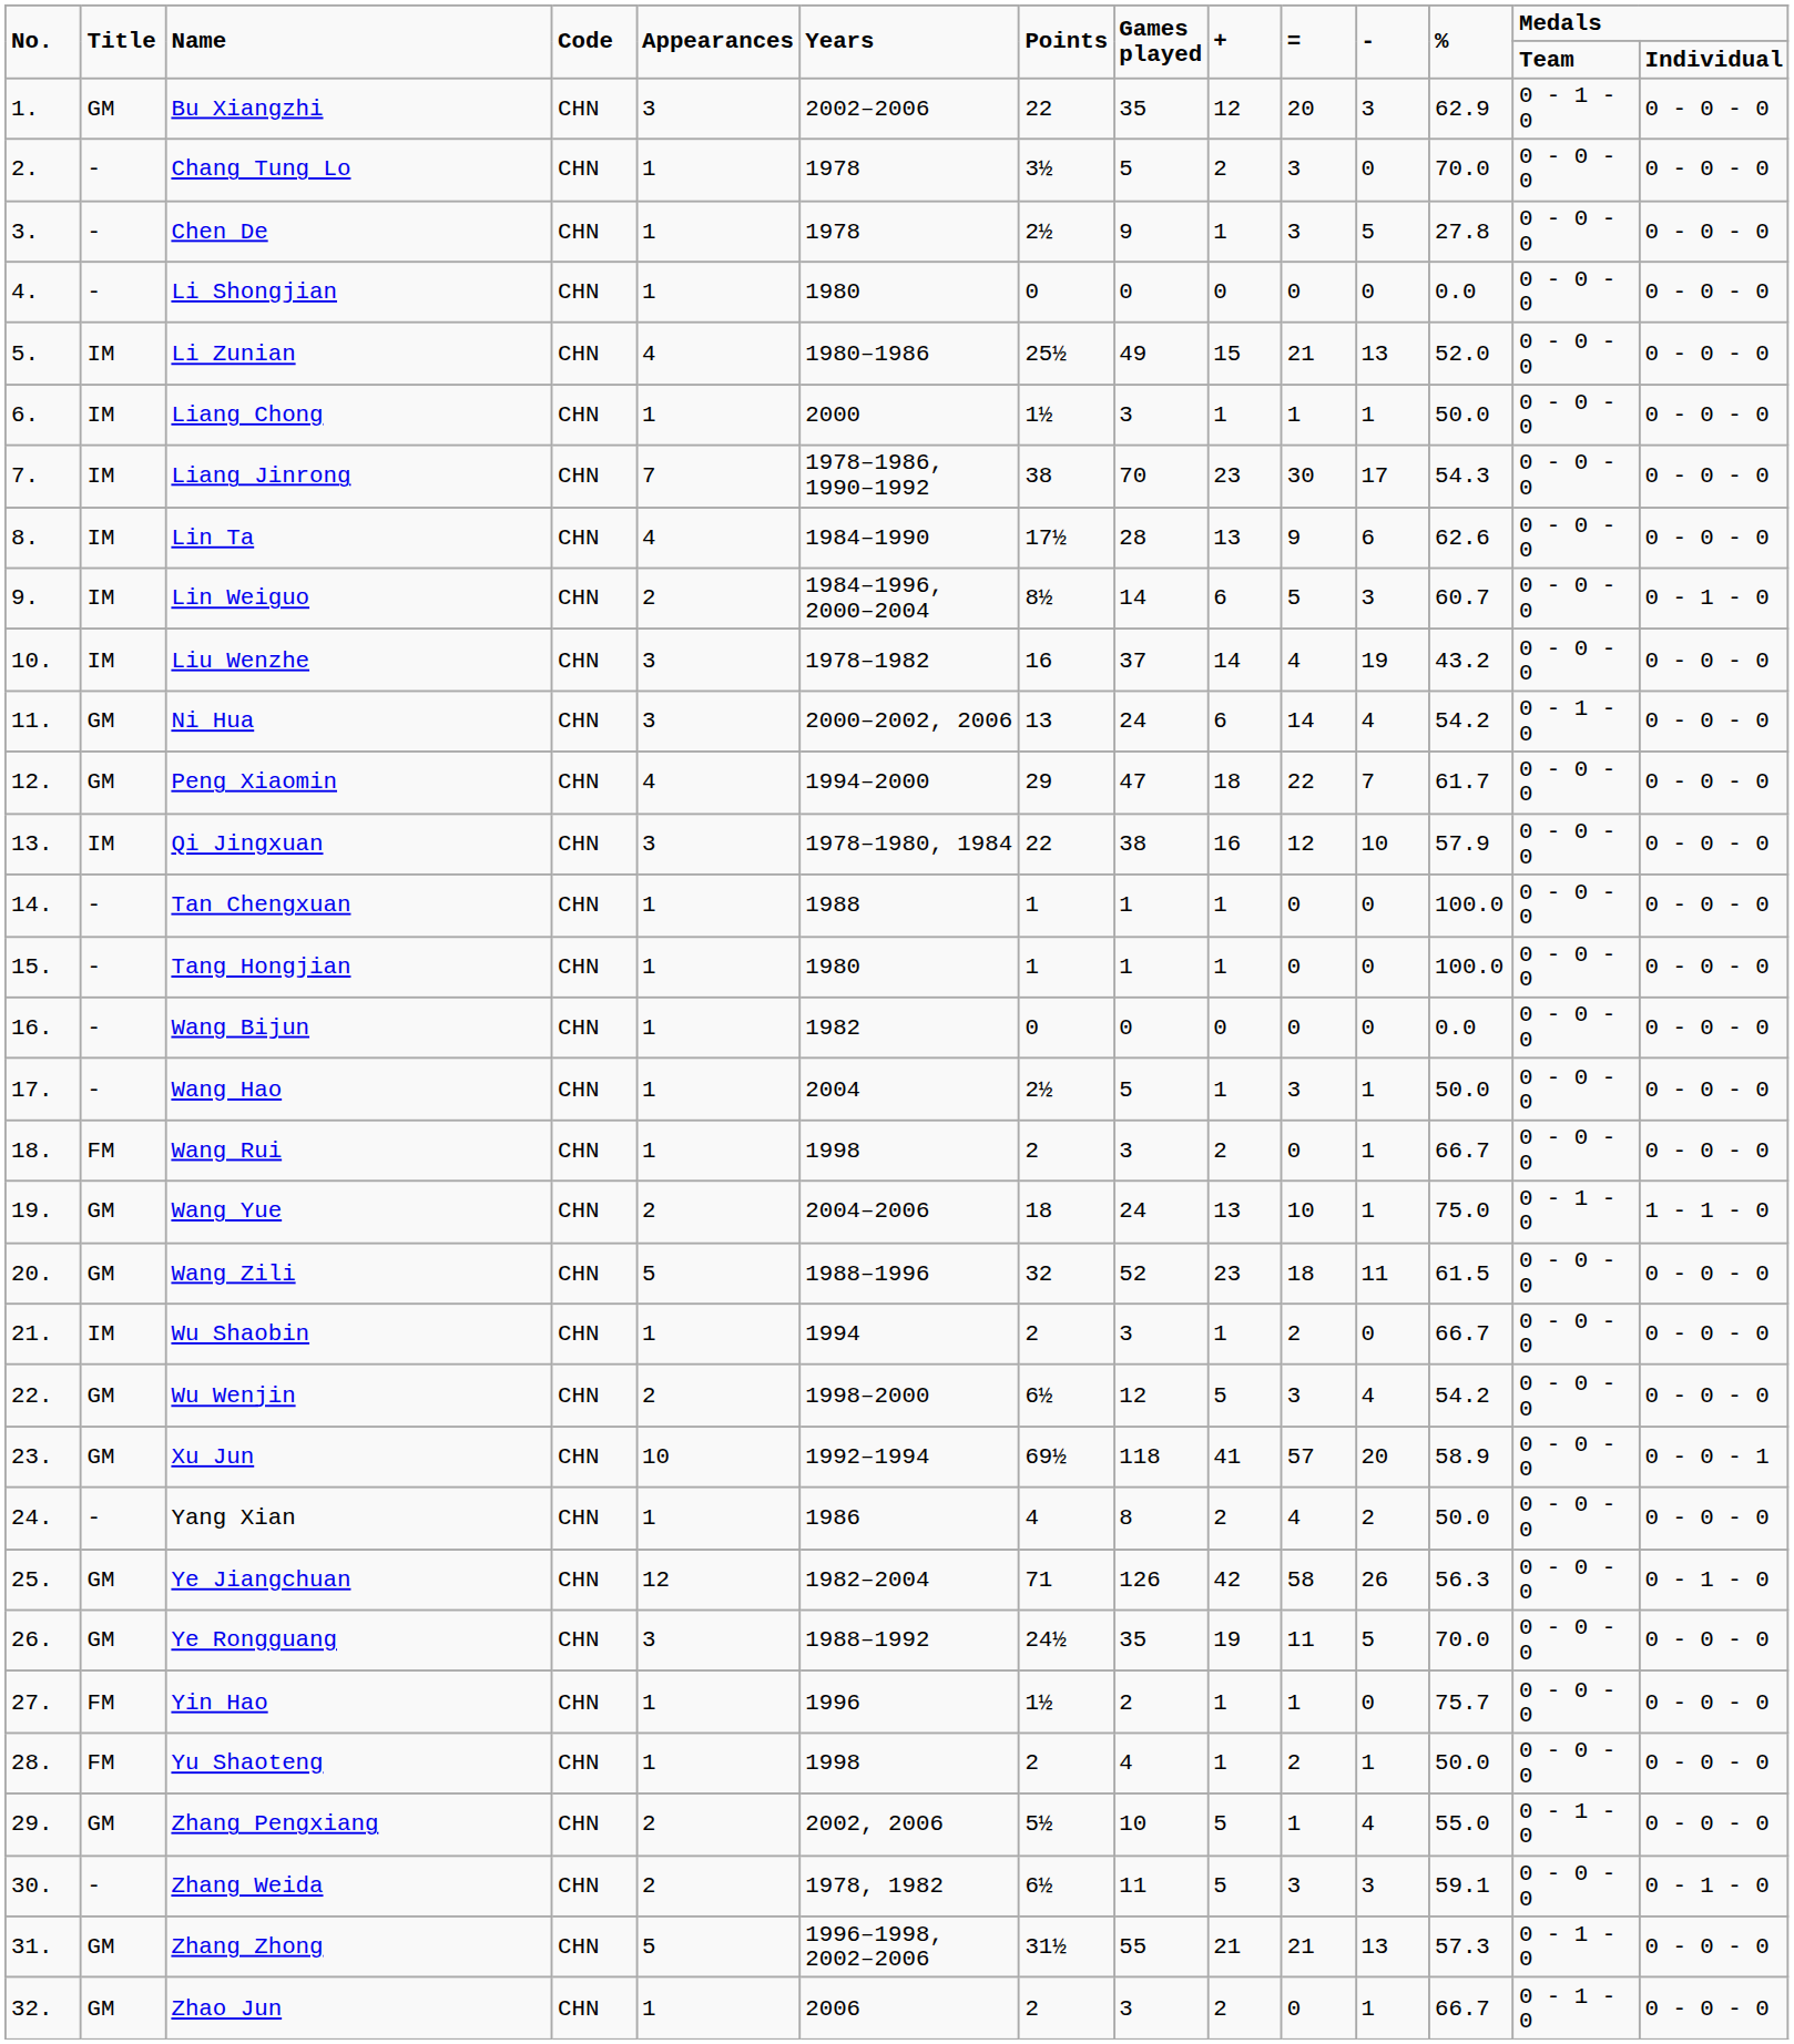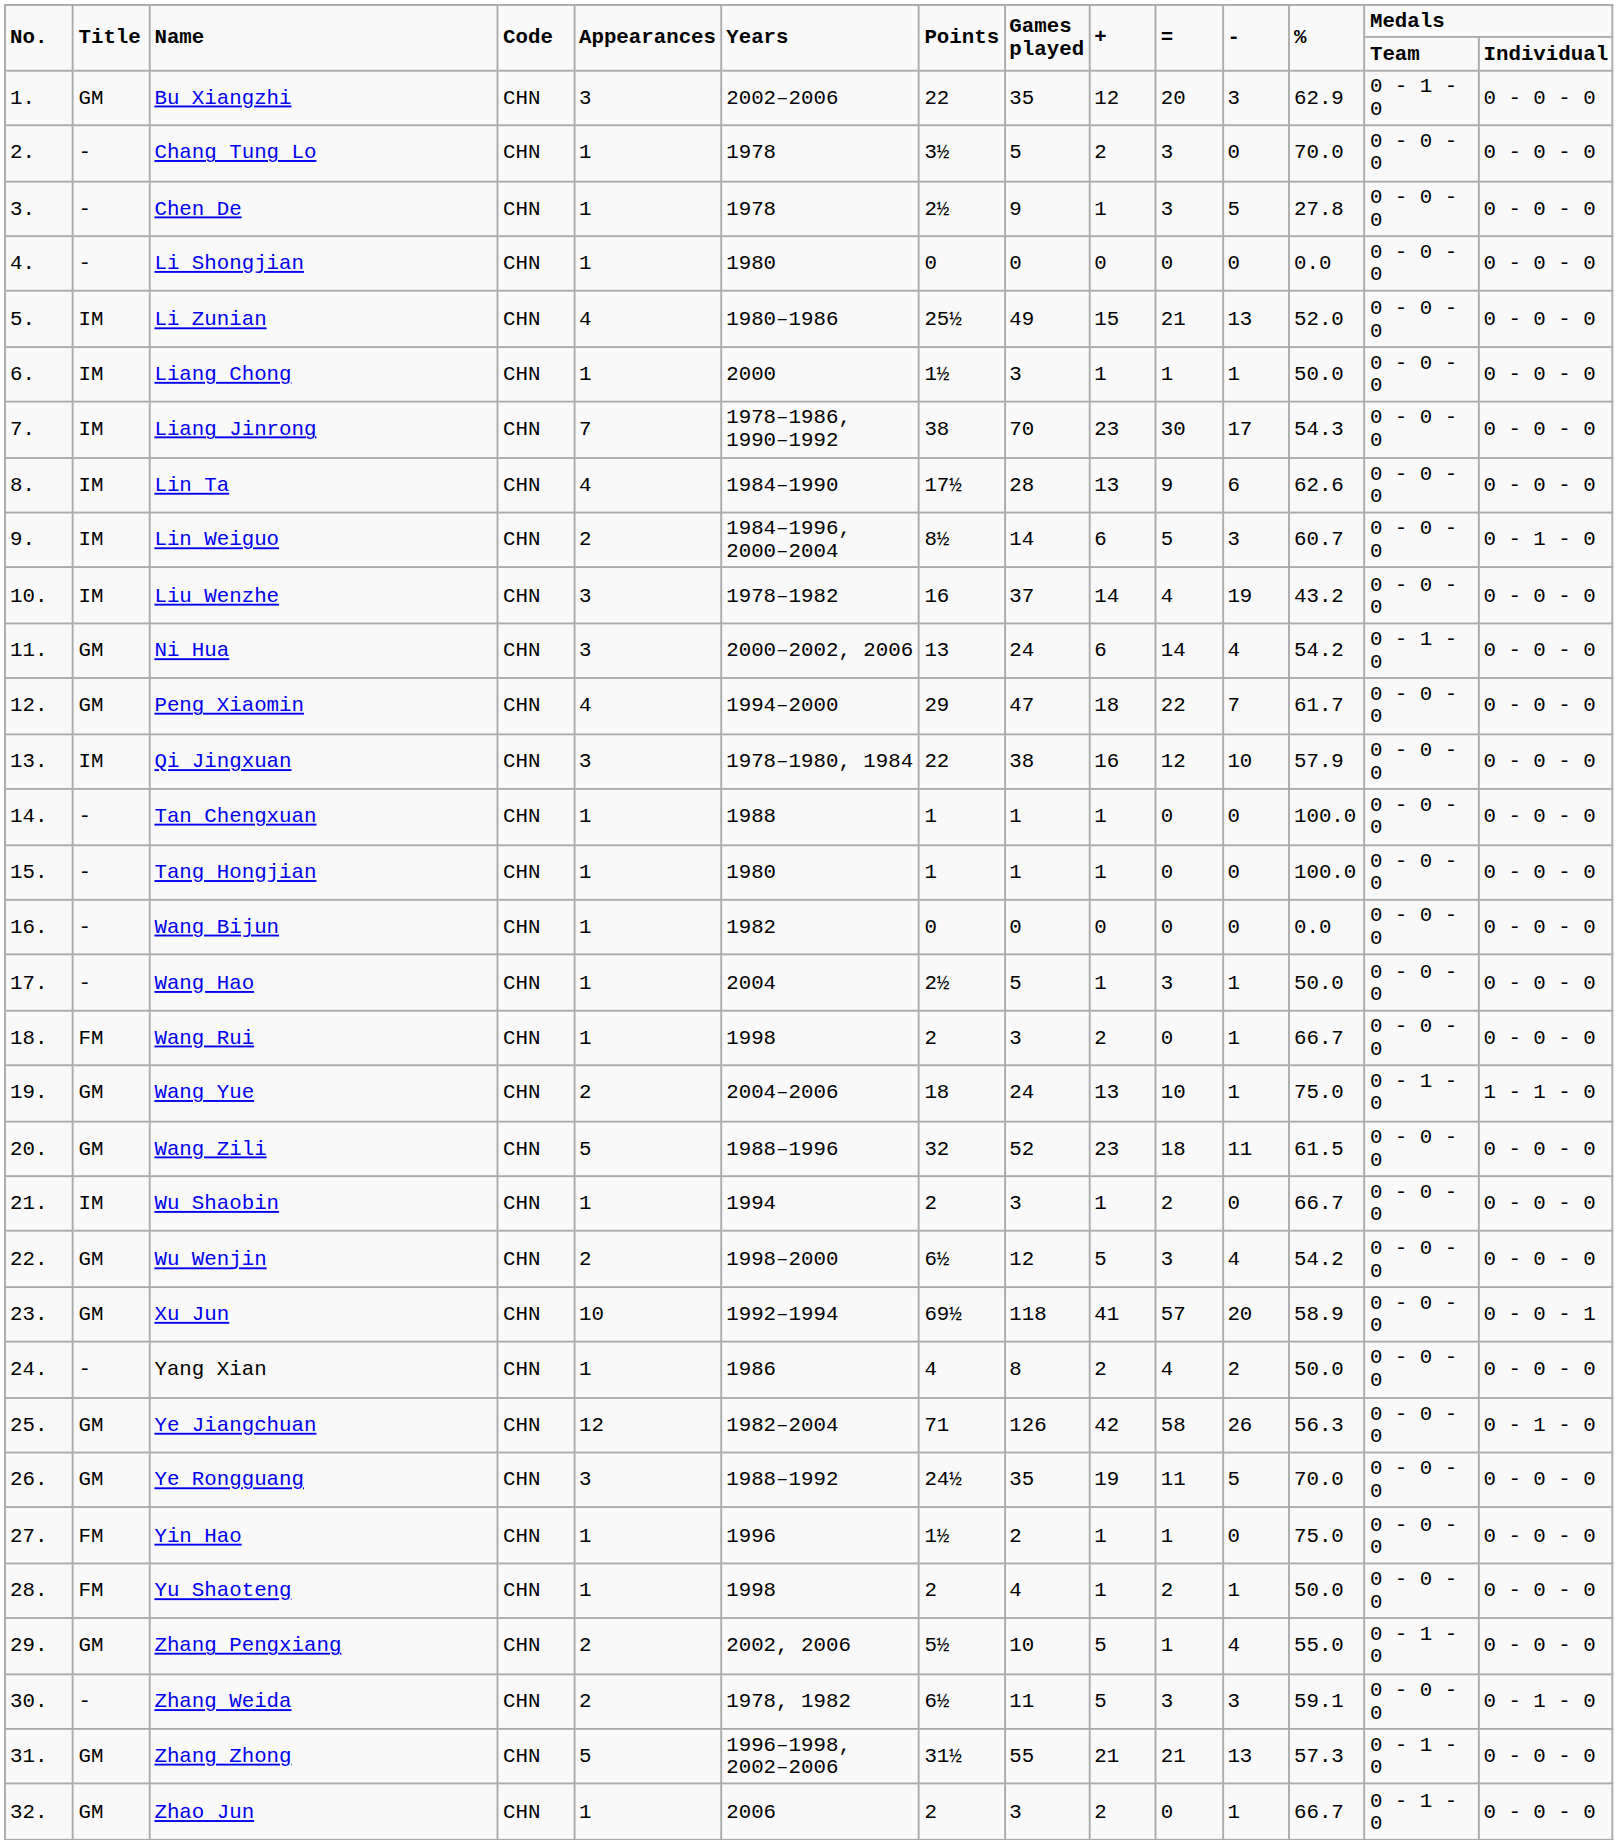Yin Hao | %: 75.7 -> 75.0
